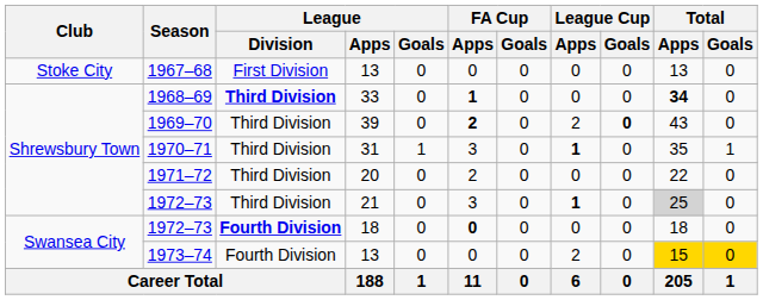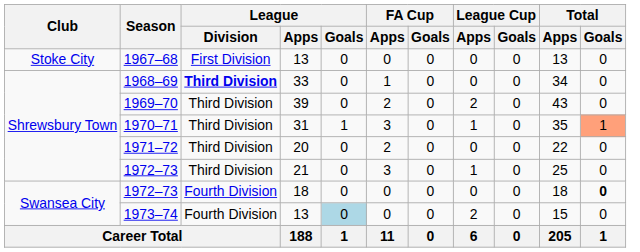1968–69 | FA Cup / Apps: bold -> normal
1968–69 | Total / Apps: bold -> normal
1969–70 | FA Cup / Apps: bold -> normal
1969–70 | League Cup / Goals: bold -> normal
1970–71 | League Cup / Apps: bold -> normal
1970–71 | Total / Goals: no background -> lightsalmon background
1972–73 / 21 | League Cup / Apps: bold -> normal
1972–73 / 21 | Total / Apps: lightgrey background -> no background
1972–73 / 18 | League / Division: bold -> normal
1972–73 / 18 | FA Cup / Apps: bold -> normal
1972–73 / 18 | Total / Goals: normal -> bold
1973–74 | League / Goals: no background -> lightblue background
1973–74 | Total / Apps: gold background -> no background
1973–74 | Total / Goals: gold background -> no background
